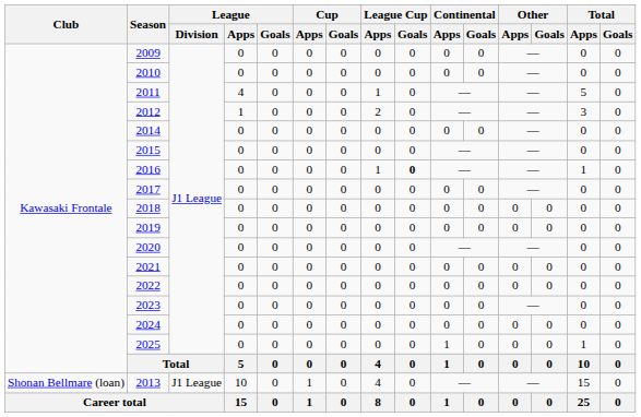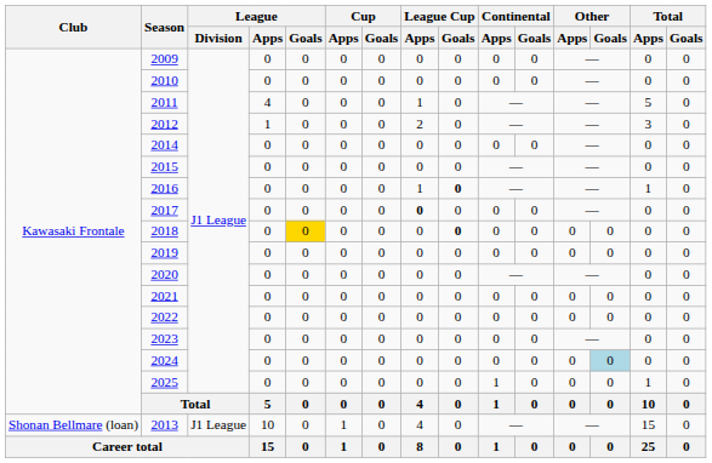2017 | League Cup / Apps: normal -> bold
2018 | League / Goals: no background -> gold background
2018 | League Cup / Goals: normal -> bold
2024 | Other / Goals: no background -> lightblue background
